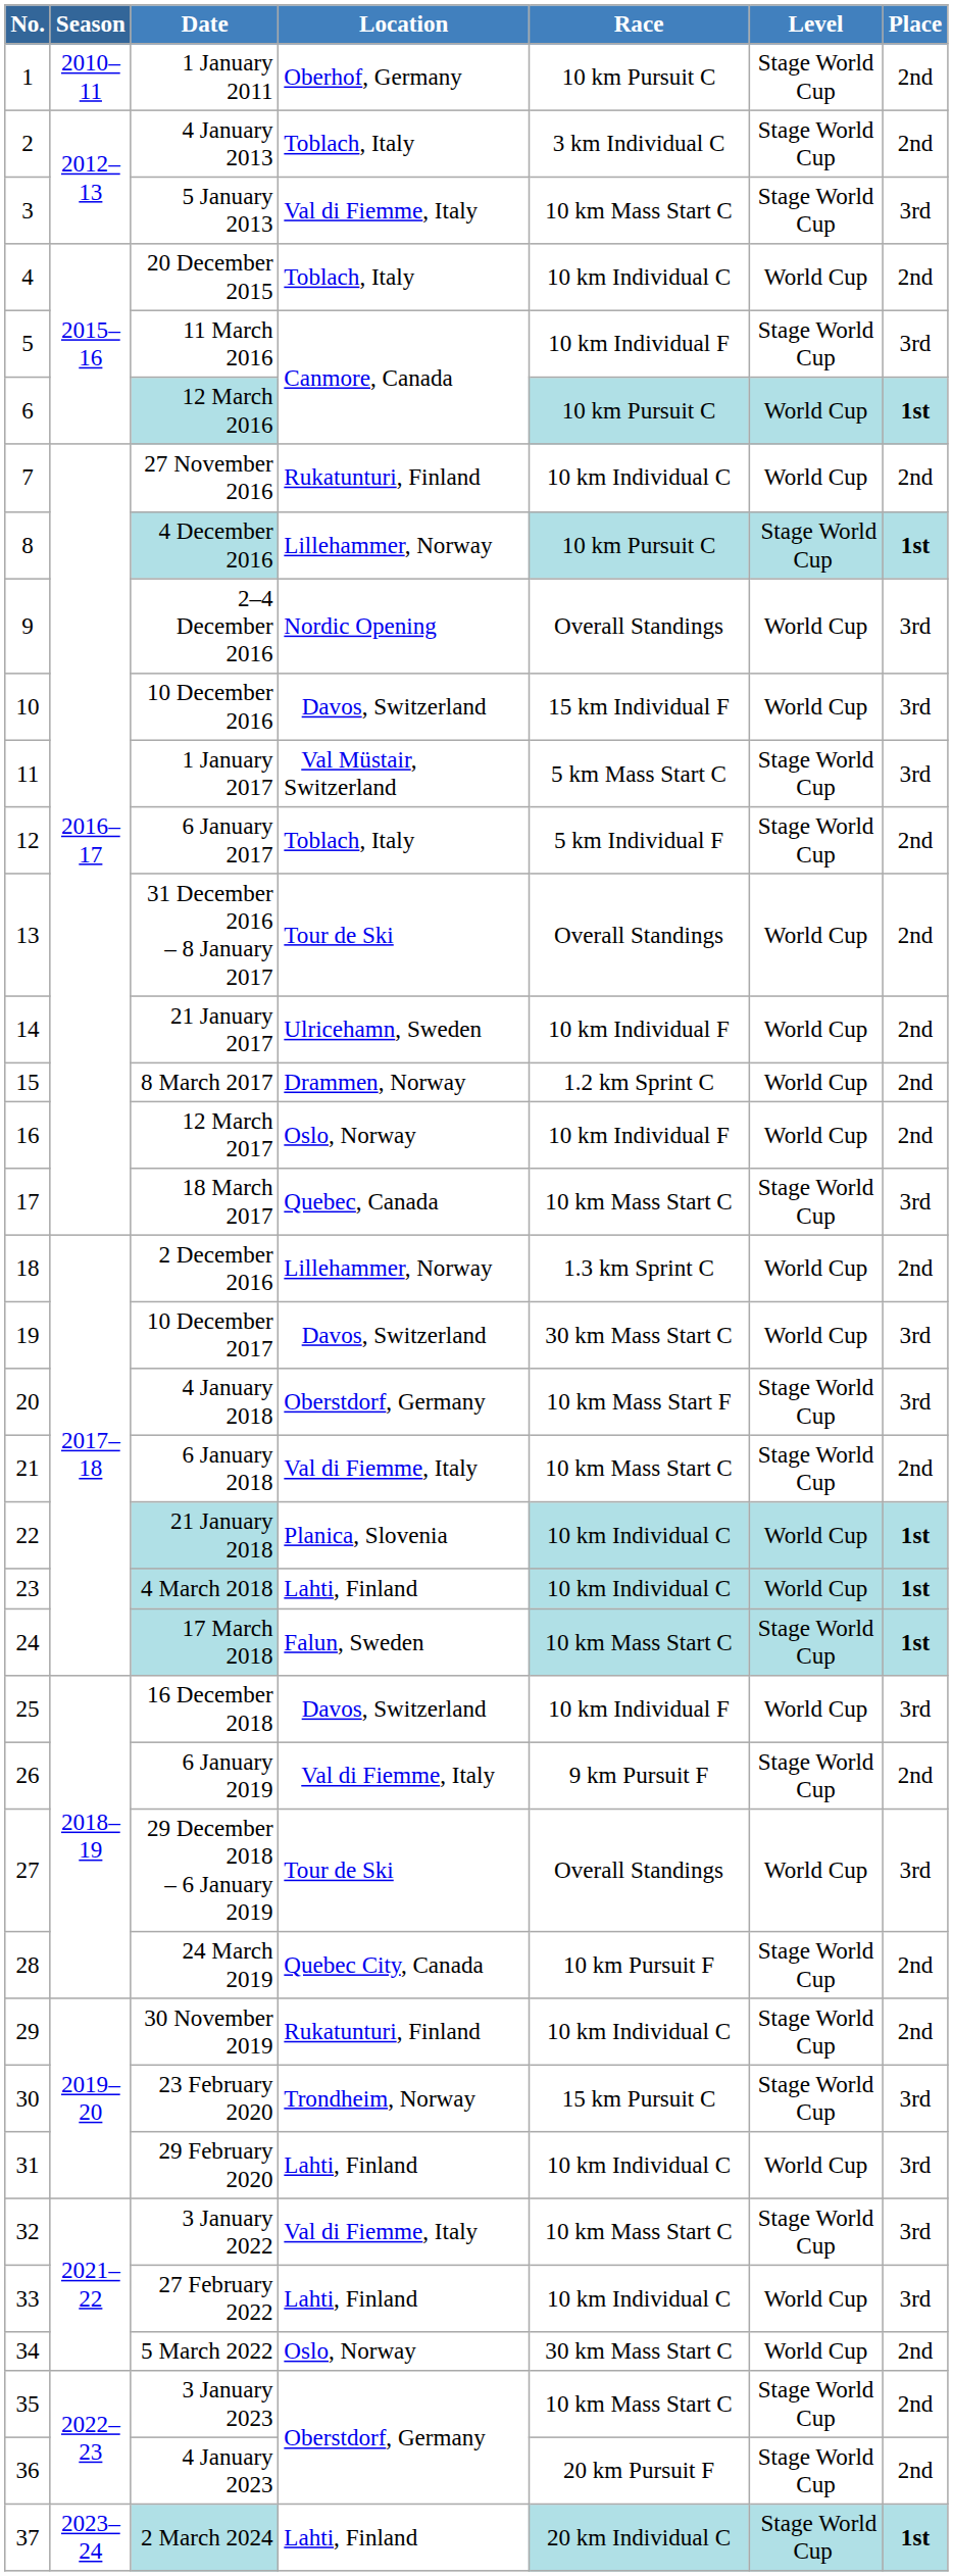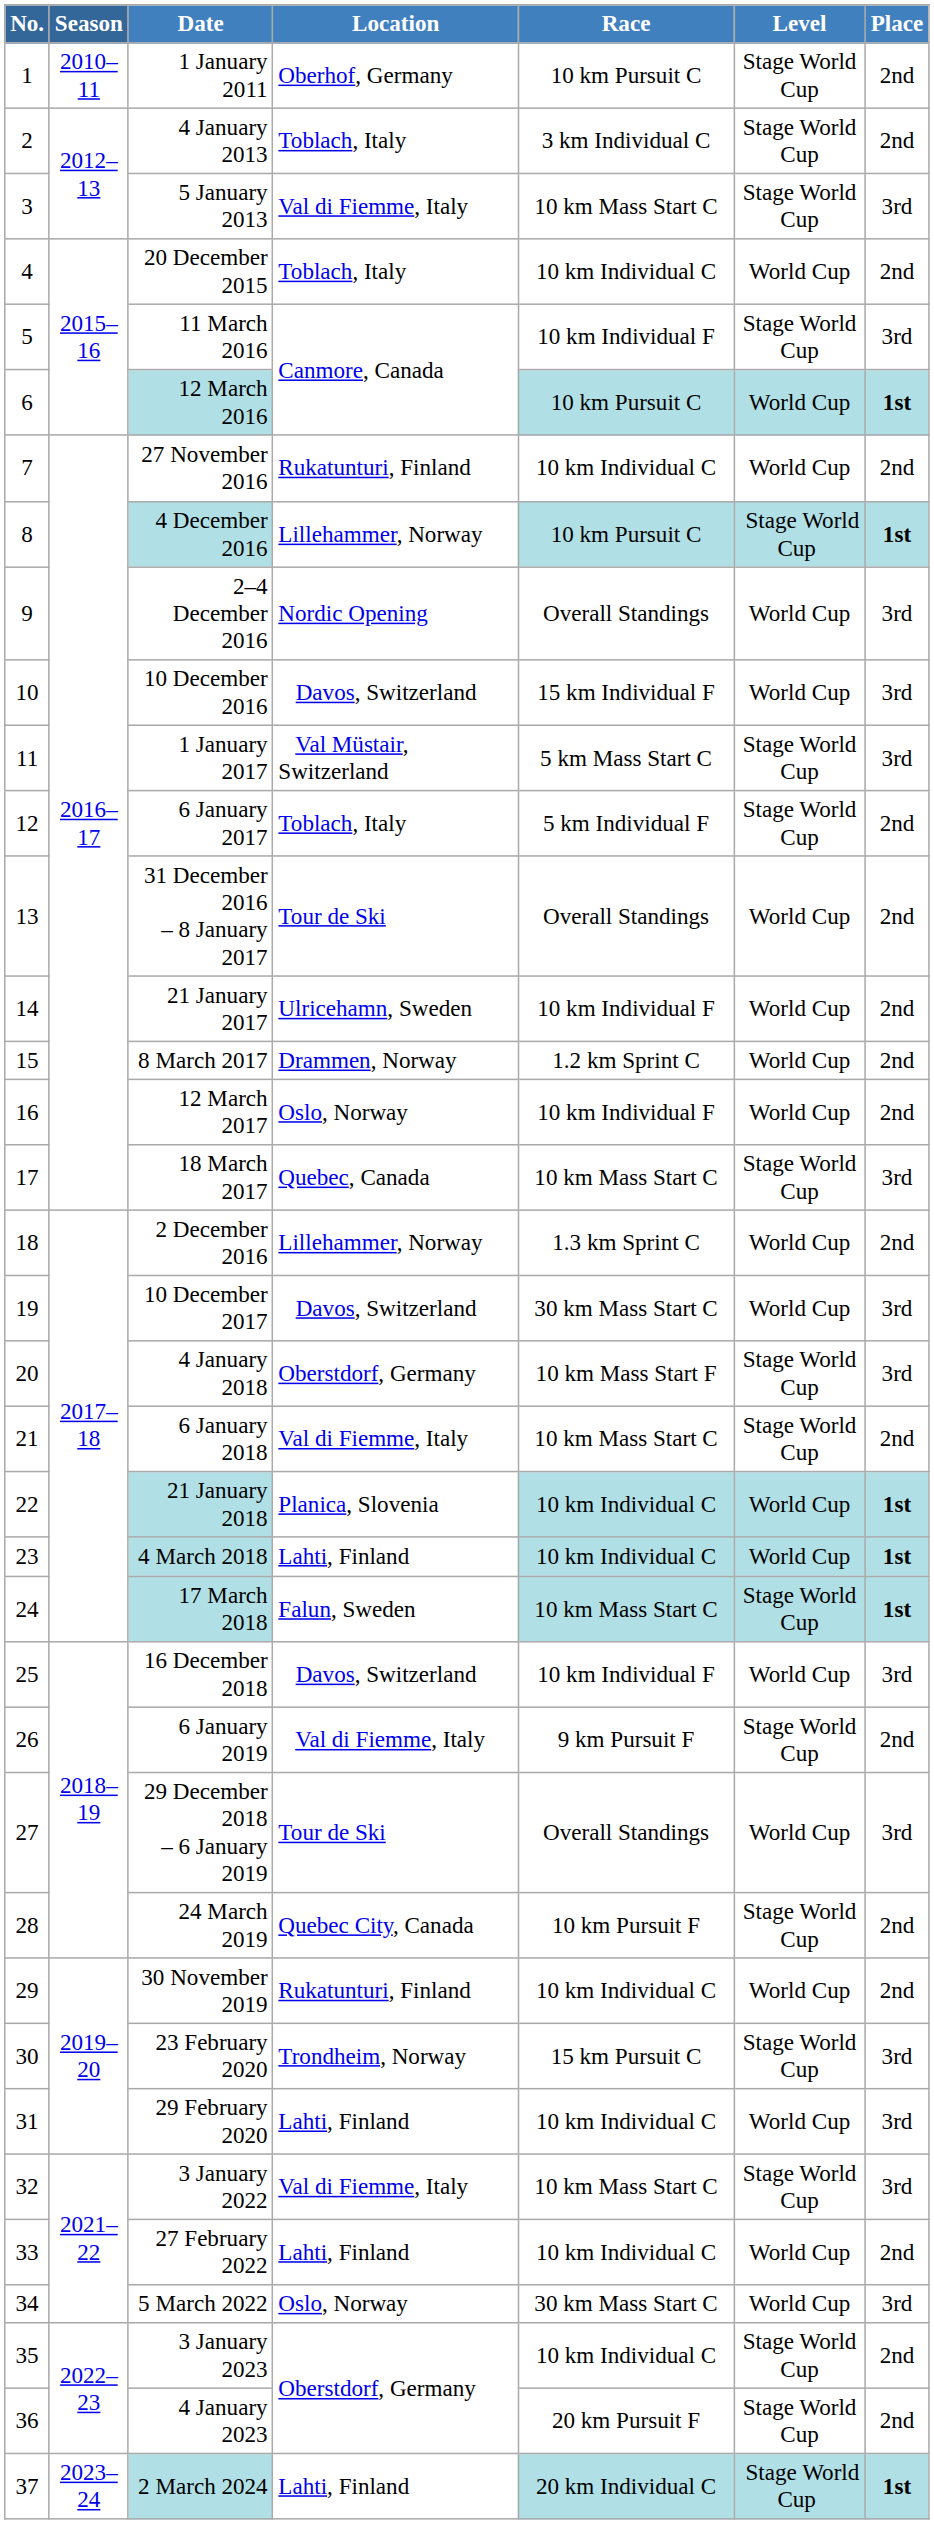30 November 2019 | Level: Stage World Cup -> World Cup
27 February 2022 | Place: 3rd -> 2nd
5 March 2022 | Place: 2nd -> 3rd
3 January 2023 | Race: 10 km Mass Start C -> 10 km Individual C
